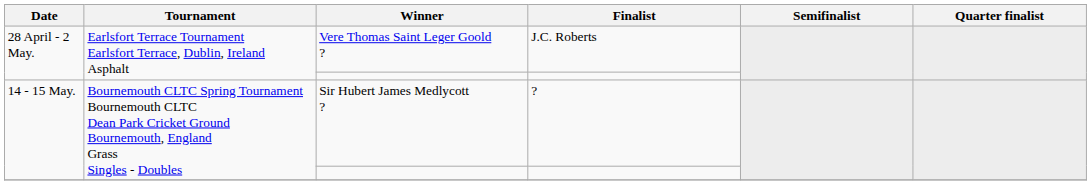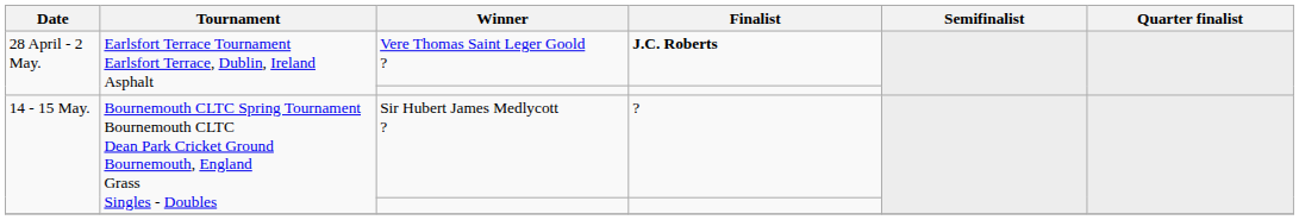Vere Thomas Saint Leger Goold ? | Finalist: normal -> bold
